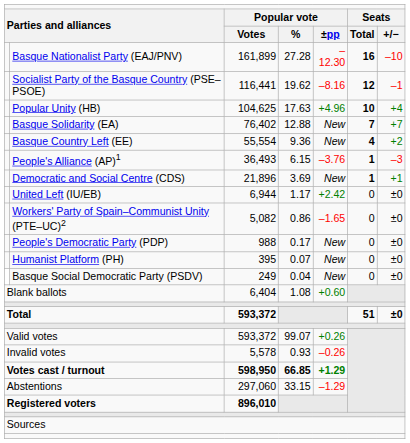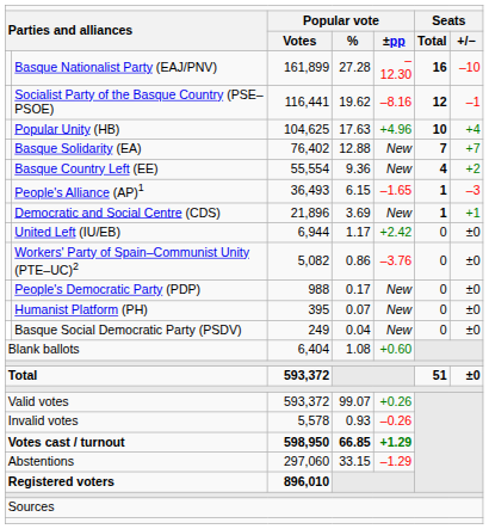People's Alliance (AP)1 | column 5: –3.76 -> –1.65
Workers' Party of Spain–Communist Unity (PTE–UC)2 | column 5: –1.65 -> –3.76
